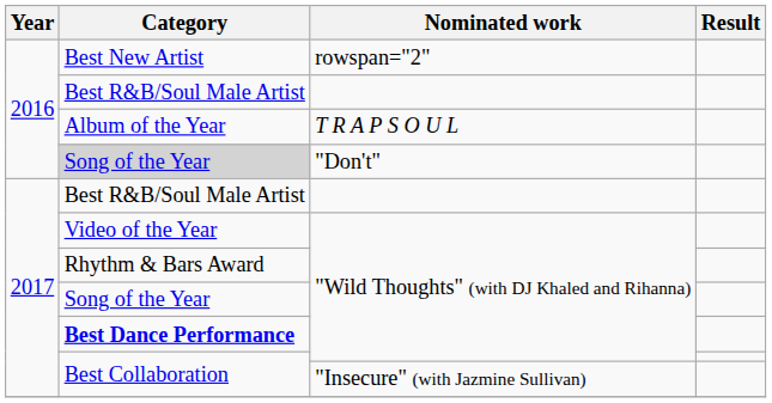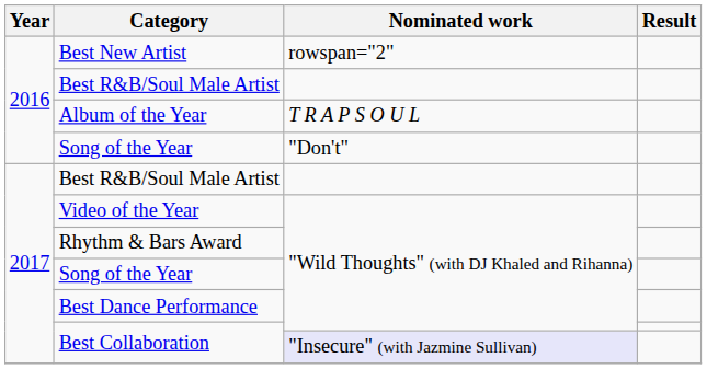Song of the Year / "Don't" | Category: lightgrey background -> no background
Best Dance Performance | Category: bold -> normal
Best Collaboration / "Insecure" (with Jazmine Sullivan) | Nominated work: no background -> lavender background
